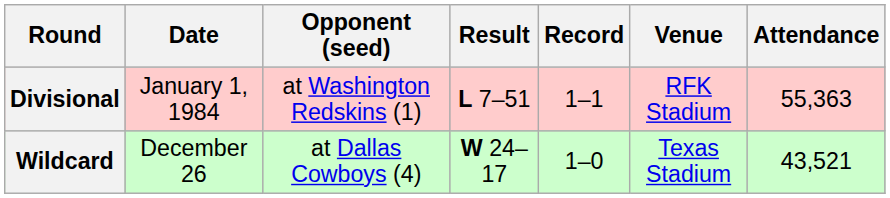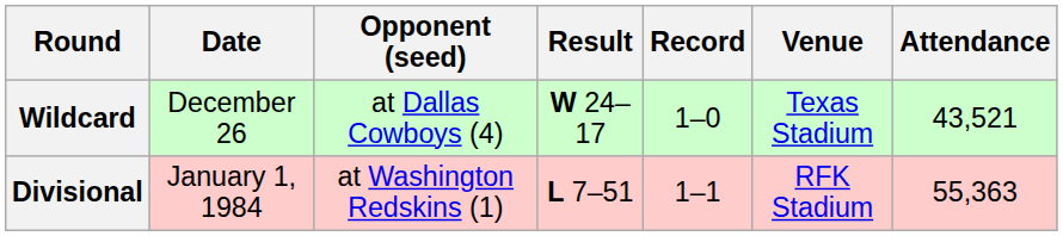rows swapped: Wildcard <-> Divisional
